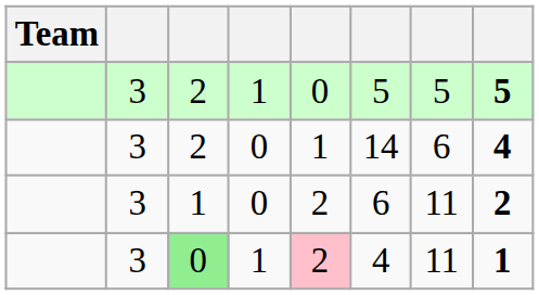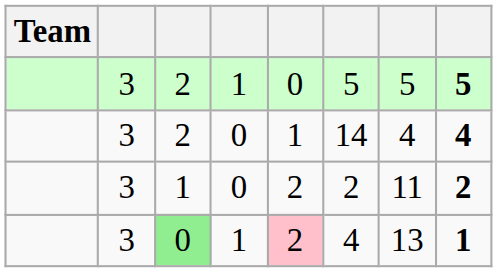row 3 | column 7: 6 -> 4
row 4 | column 6: 6 -> 2
row 5 | column 7: 11 -> 13
